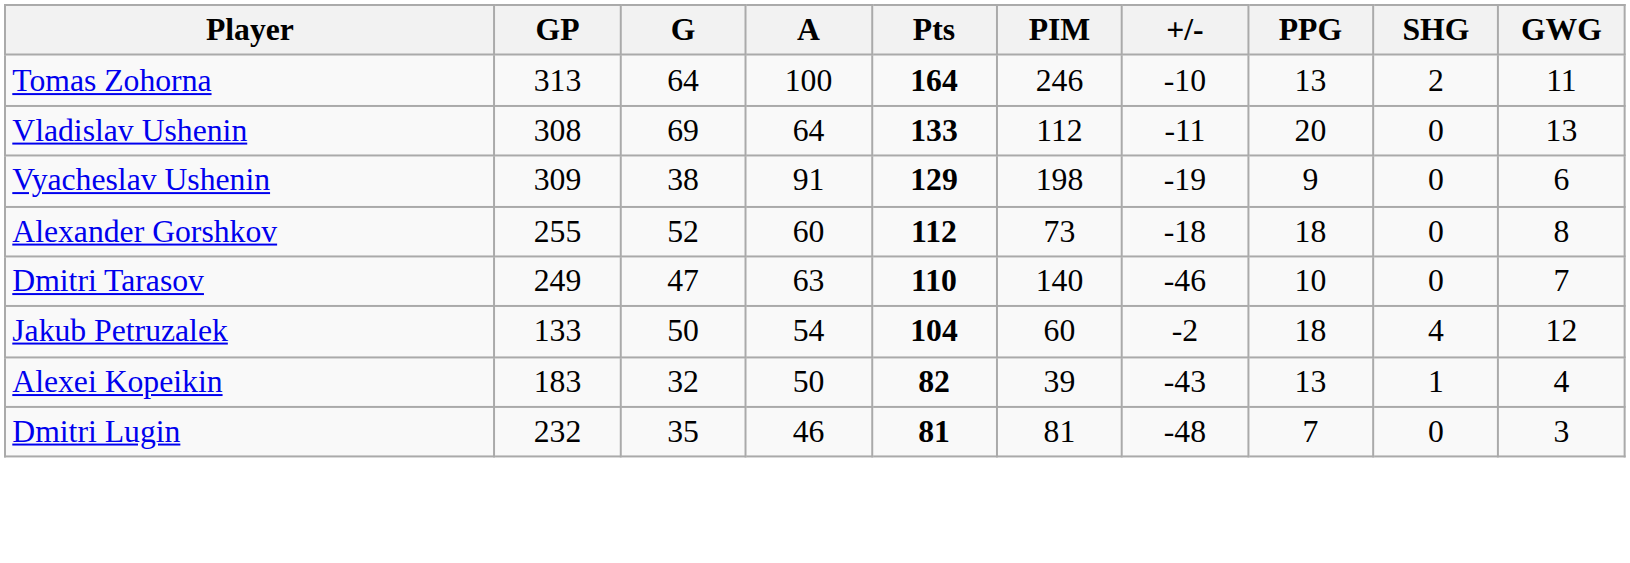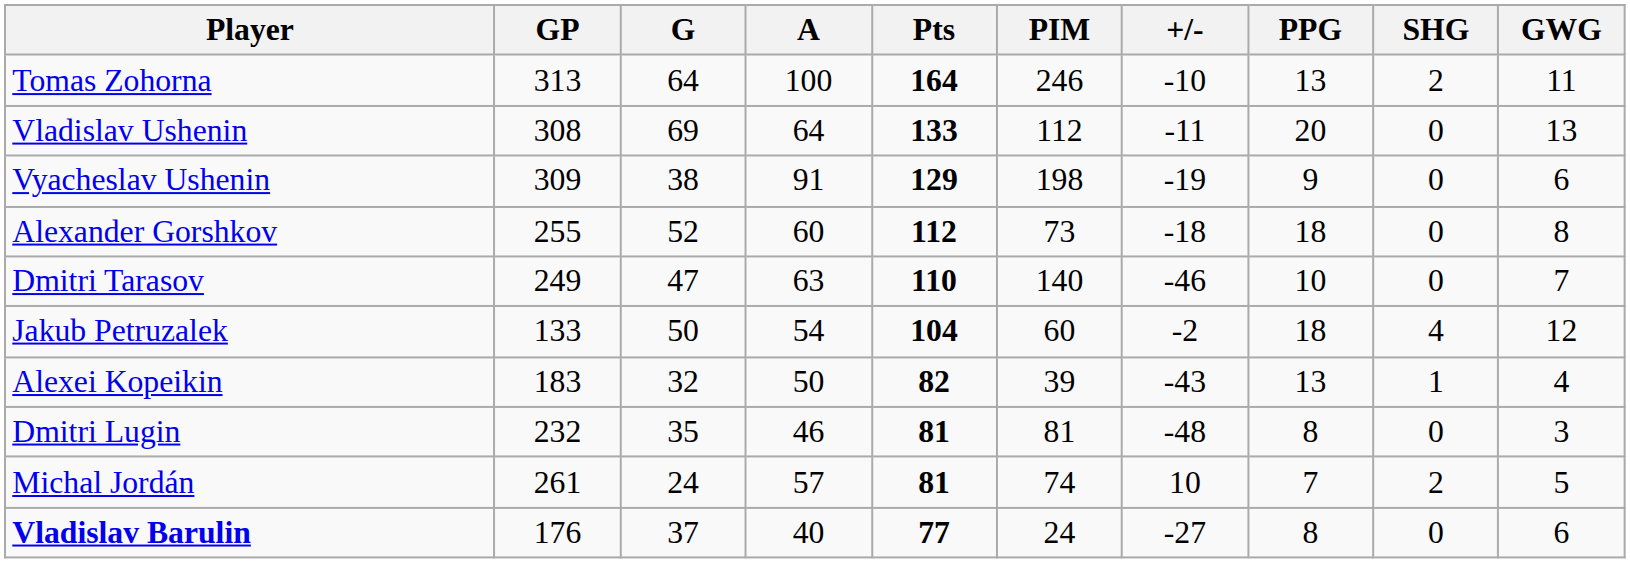Dmitri Lugin | PPG: 7 -> 8
+ row: Michal Jordán | 261 | 24 | 57 | 81 | 74 | 10 | 7 | 2 | 5
+ row: Vladislav Barulin | 176 | 37 | 40 | 77 | 24 | -27 | 8 | 0 | 6
